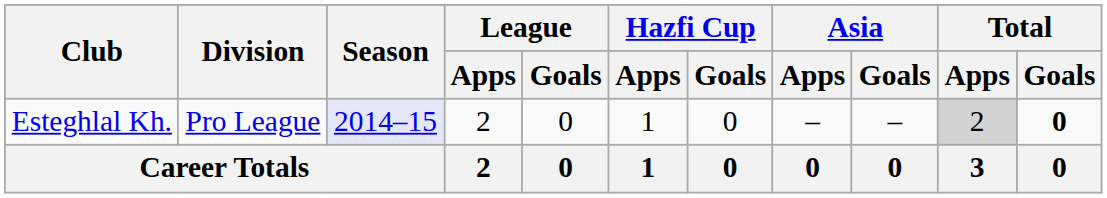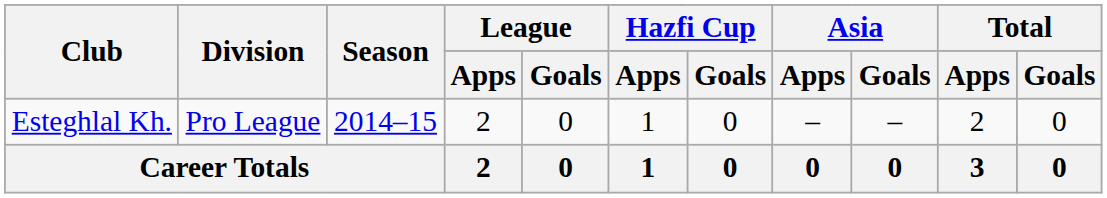Esteghlal Kh. | Season: lavender background -> no background
Esteghlal Kh. | Total / Apps: lightgrey background -> no background
Esteghlal Kh. | Total / Goals: bold -> normal
